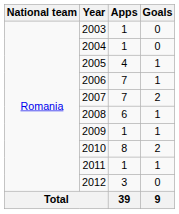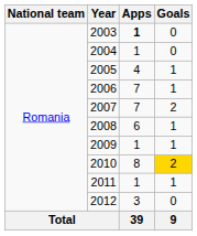2003 | Apps: normal -> bold
2010 | Goals: no background -> gold background
